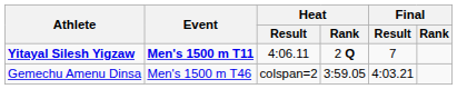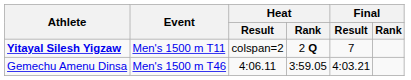Yitayal Silesh Yigzaw | Event: bold -> normal
Yitayal Silesh Yigzaw | Heat / Result: 4:06.11 -> colspan=2
Gemechu Amenu Dinsa | Heat / Result: colspan=2 -> 4:06.11
